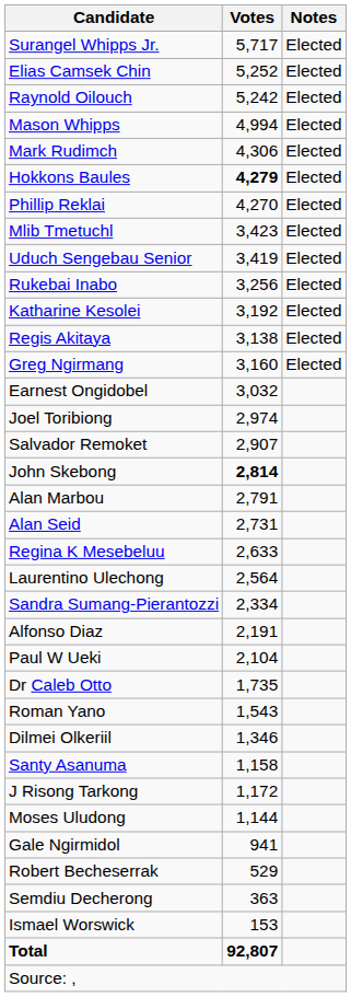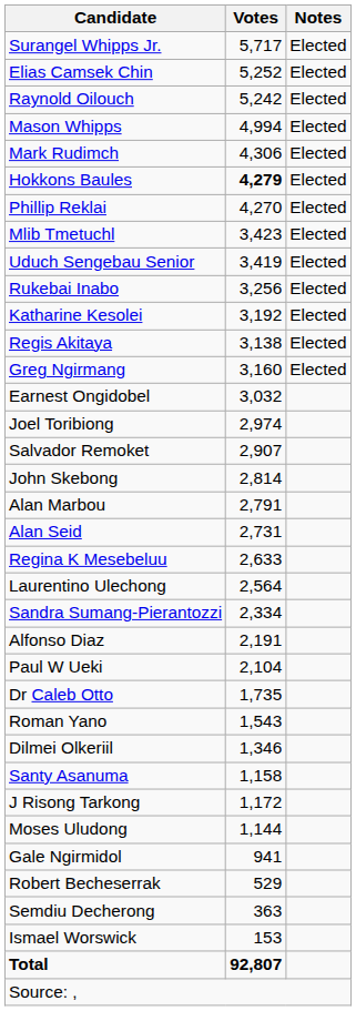John Skebong | Votes: bold -> normal
